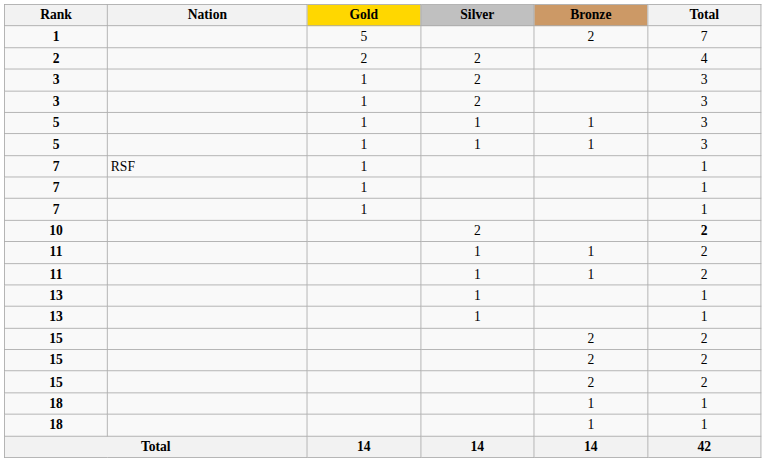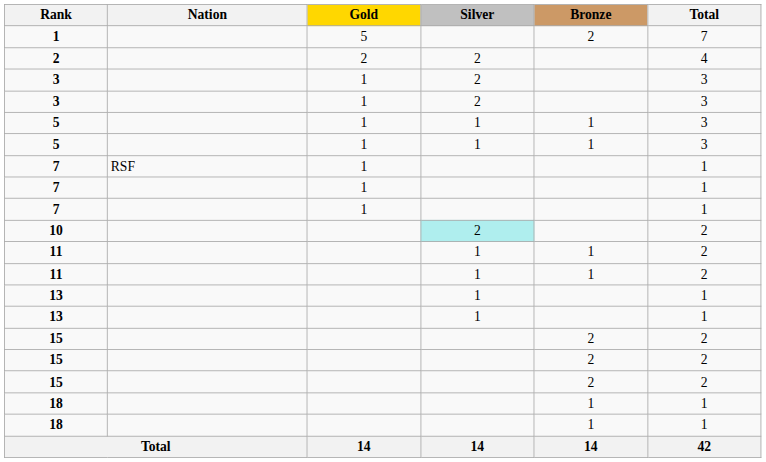10 | Silver: no background -> paleturquoise background
10 | Total: bold -> normal
